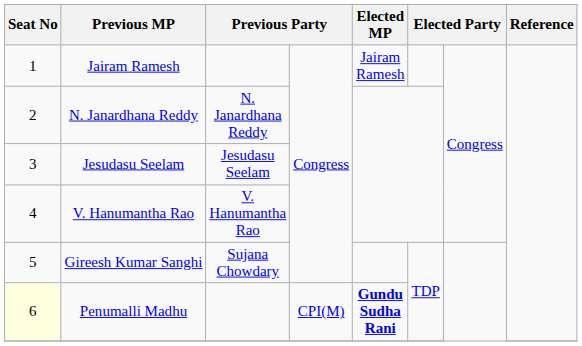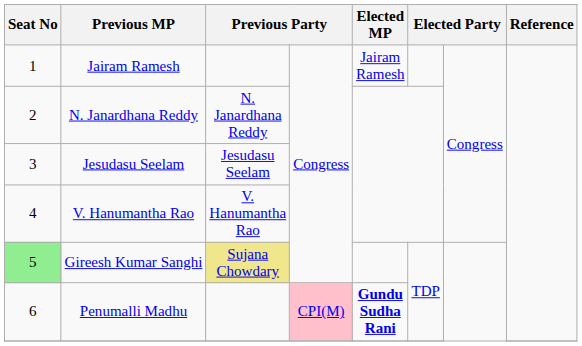Gireesh Kumar Sanghi | Seat No: no background -> lightgreen background
Gireesh Kumar Sanghi | column 3: no background -> khaki background
Penumalli Madhu | Seat No: lightyellow background -> no background
Penumalli Madhu | column 4: no background -> pink background
